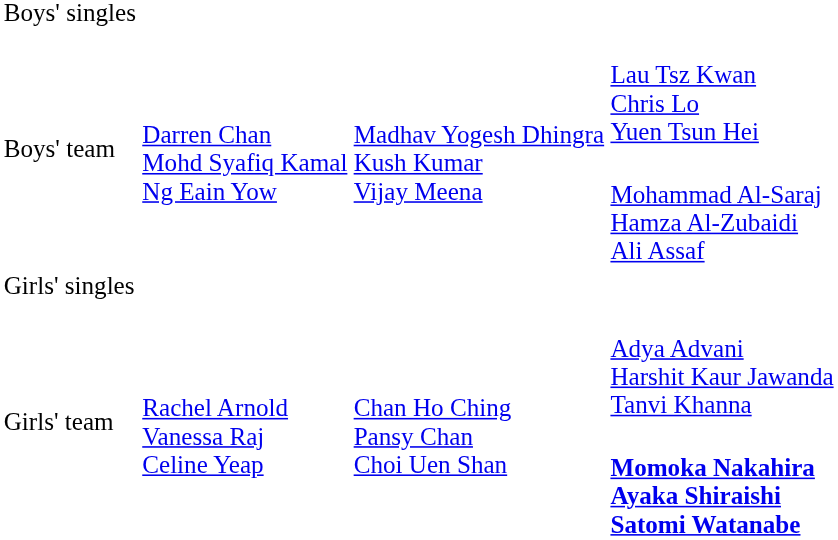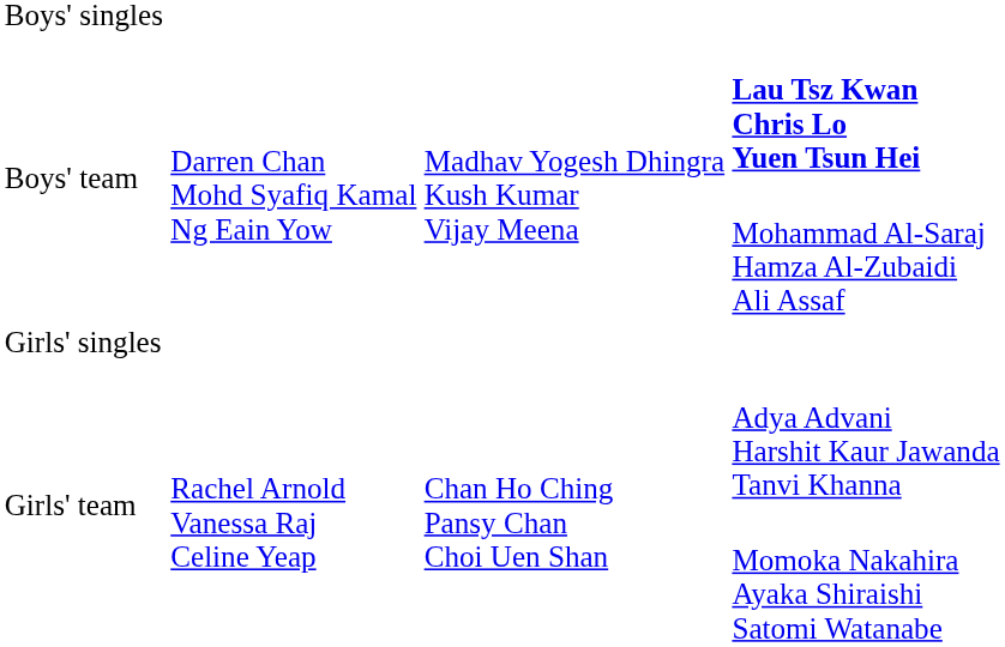Lau Tsz Kwan Chris Lo Yuen Tsun Hei | column 4: normal -> bold
Momoka Nakahira Ayaka Shiraishi Satomi Watanabe | column 4: bold -> normal
